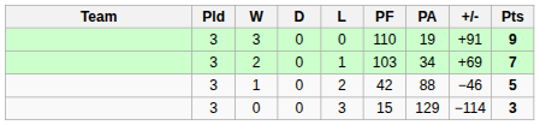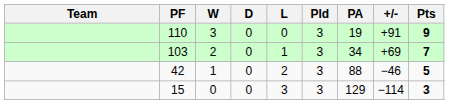columns swapped: Pld <-> PF
